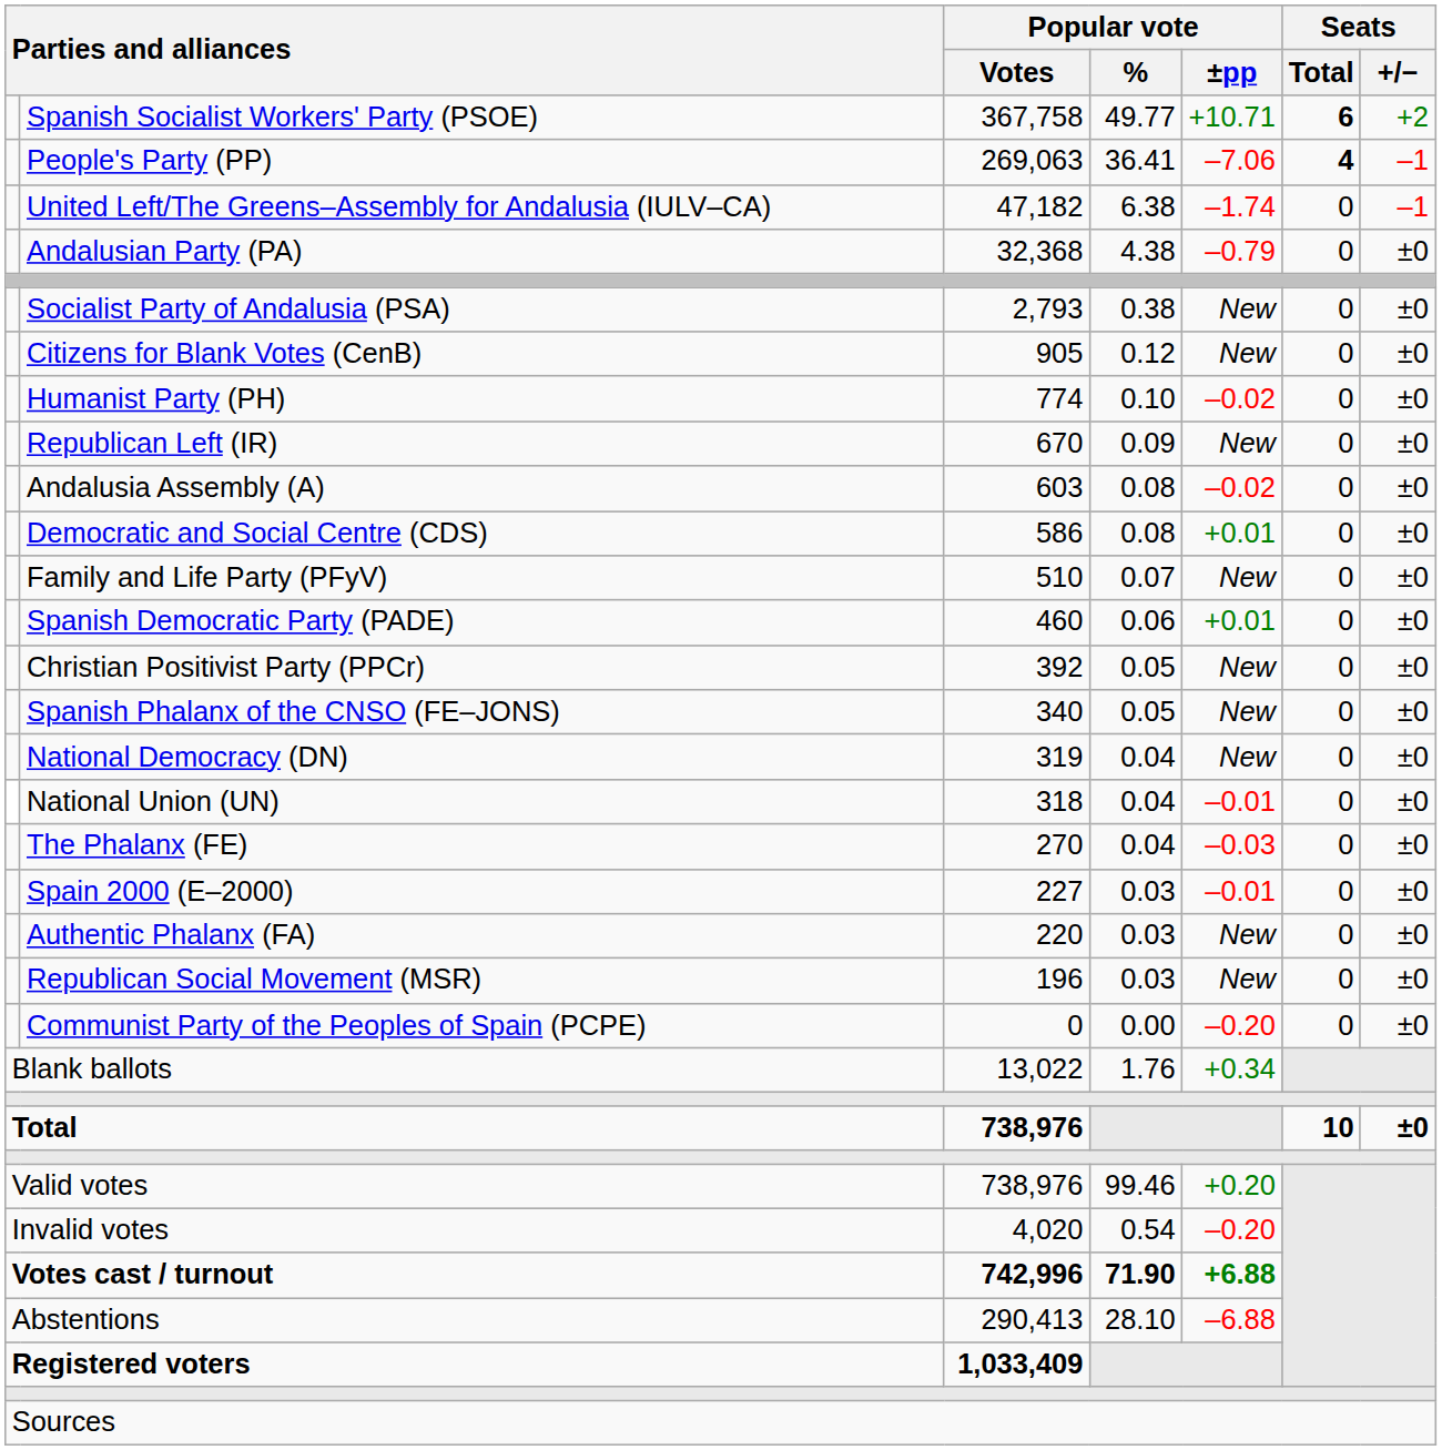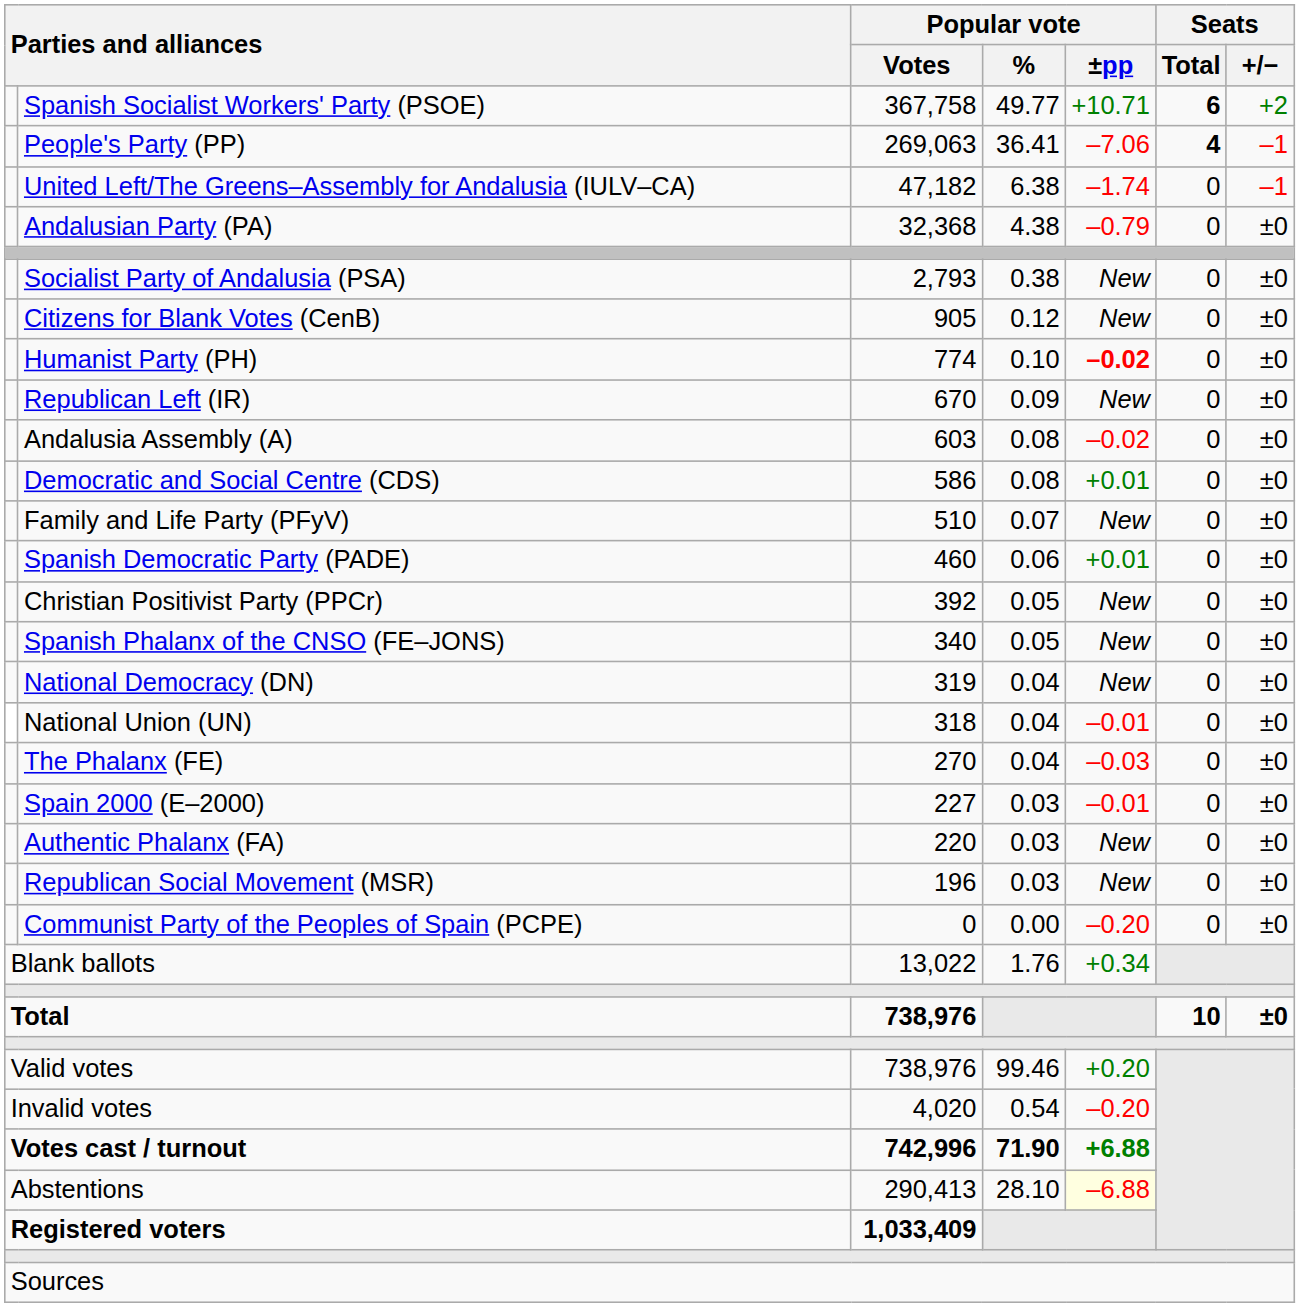Humanist Party (PH) | Popular vote / ±pp: normal -> bold
Abstentions | Popular vote / ±pp: no background -> lightyellow background
